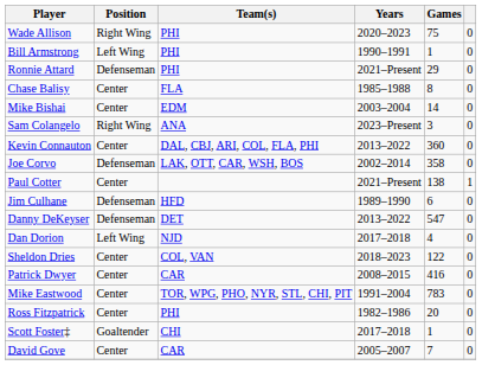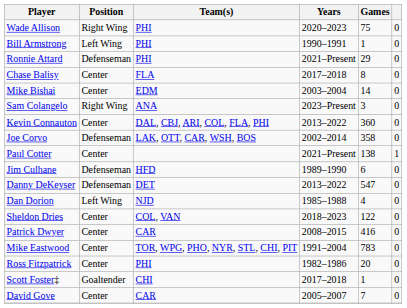Chase Balisy | Years: 1985–1988 -> 2017–2018
Dan Dorion | Years: 2017–2018 -> 1985–1988
